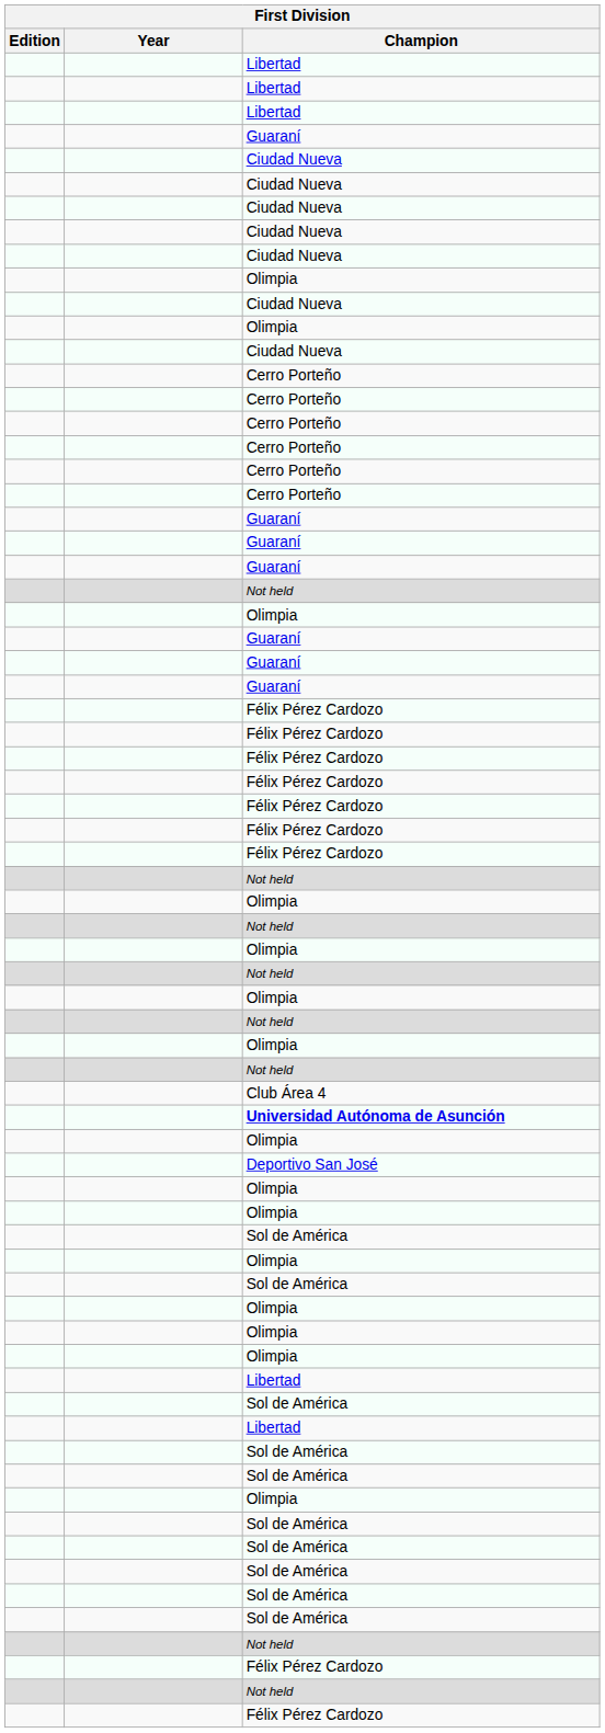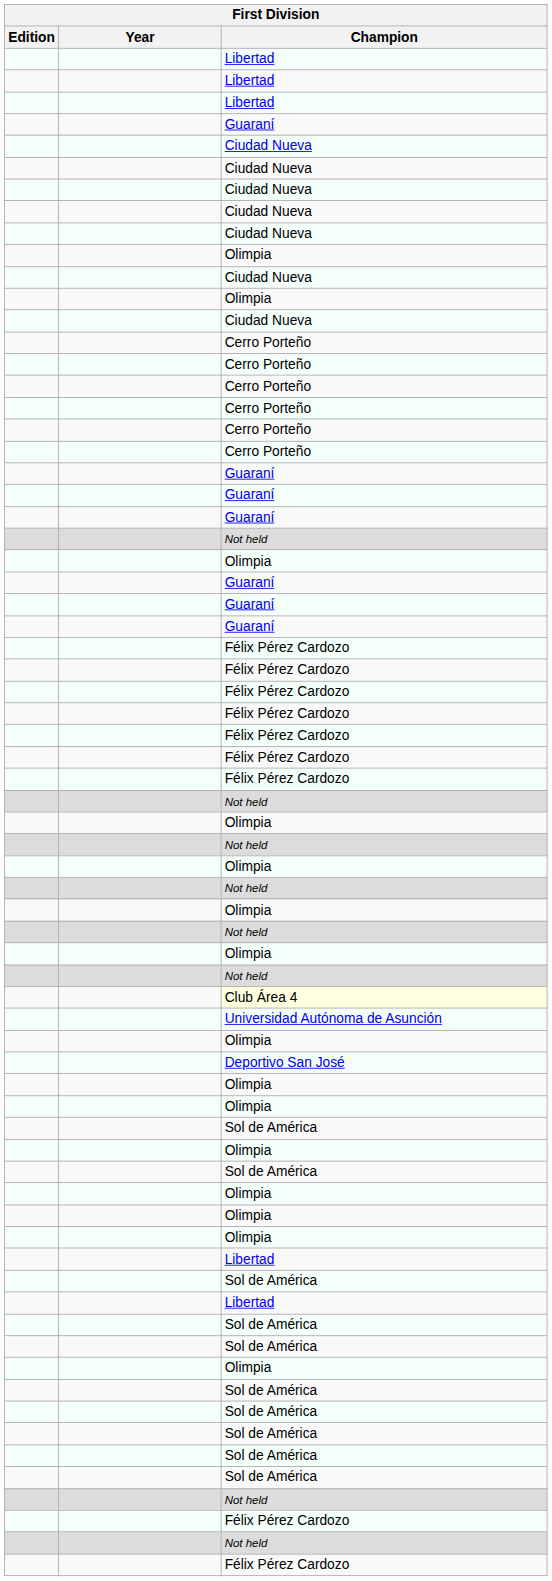Club Área 4 | Champion: no background -> lightyellow background
Universidad Autónoma de Asunción | Champion: bold -> normal
